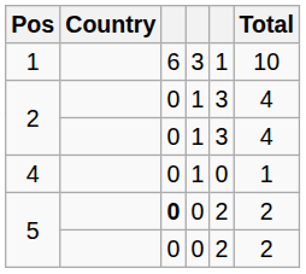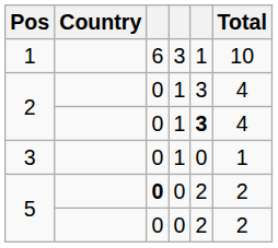row 4 | column 5: normal -> bold
row 5 | Pos: 4 -> 3
